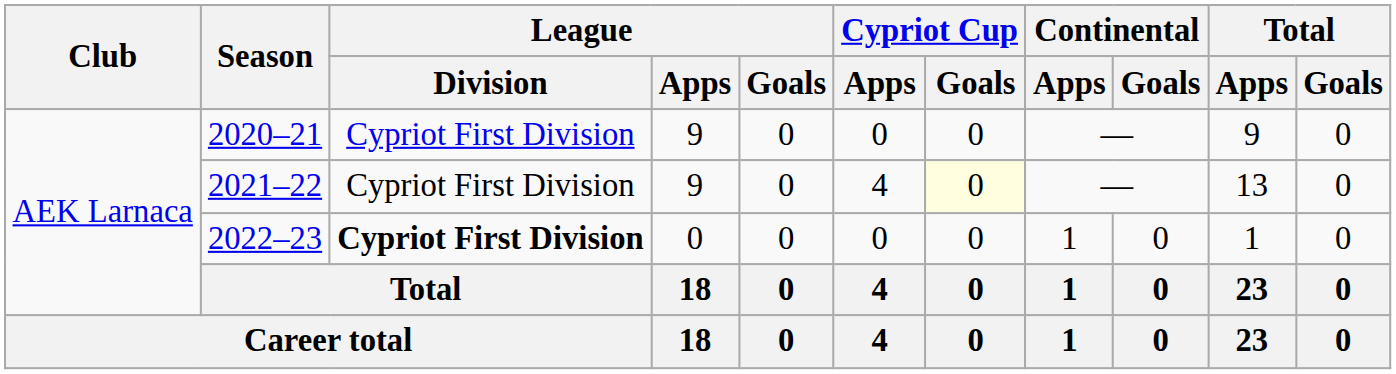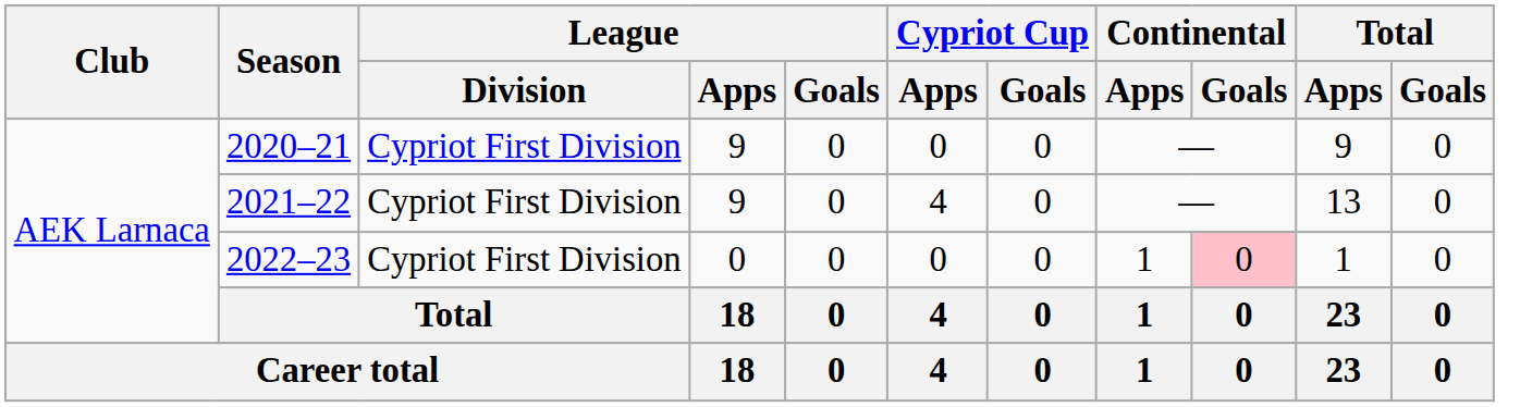2021–22 | Cypriot Cup / Goals: lightyellow background -> no background
2022–23 | League / Division: bold -> normal
2022–23 | Continental / Goals: no background -> pink background
